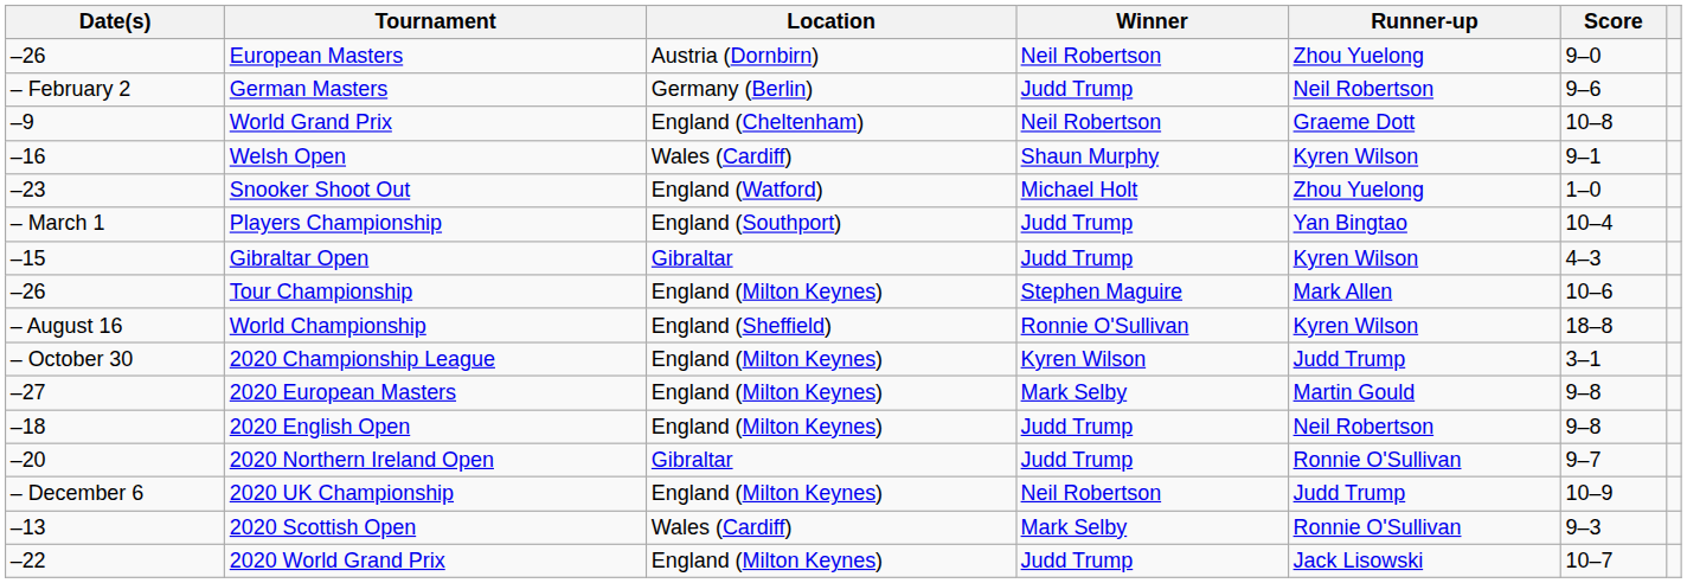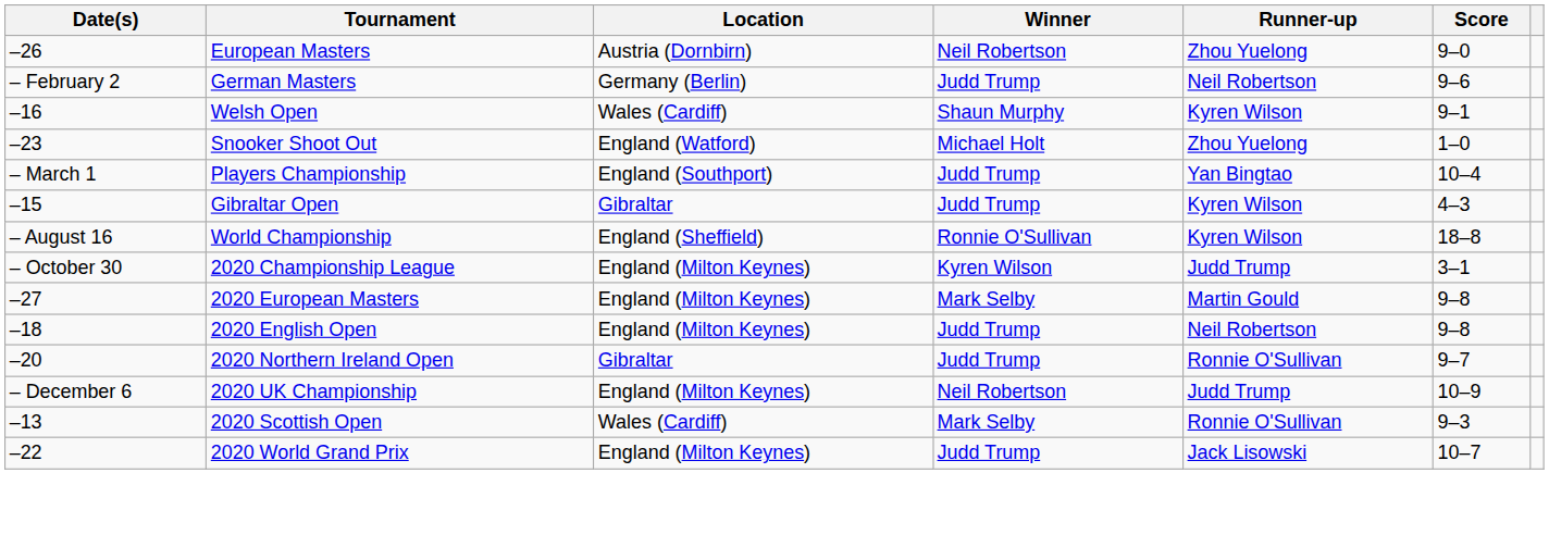- row: –9 | World Grand Prix | England (Cheltenham) | Neil Robertson | Graeme Dott | 10–8
- row: –26 | Tour Championship | England (Milton Keynes) | Stephen Maguire | Mark Allen | 10–6
